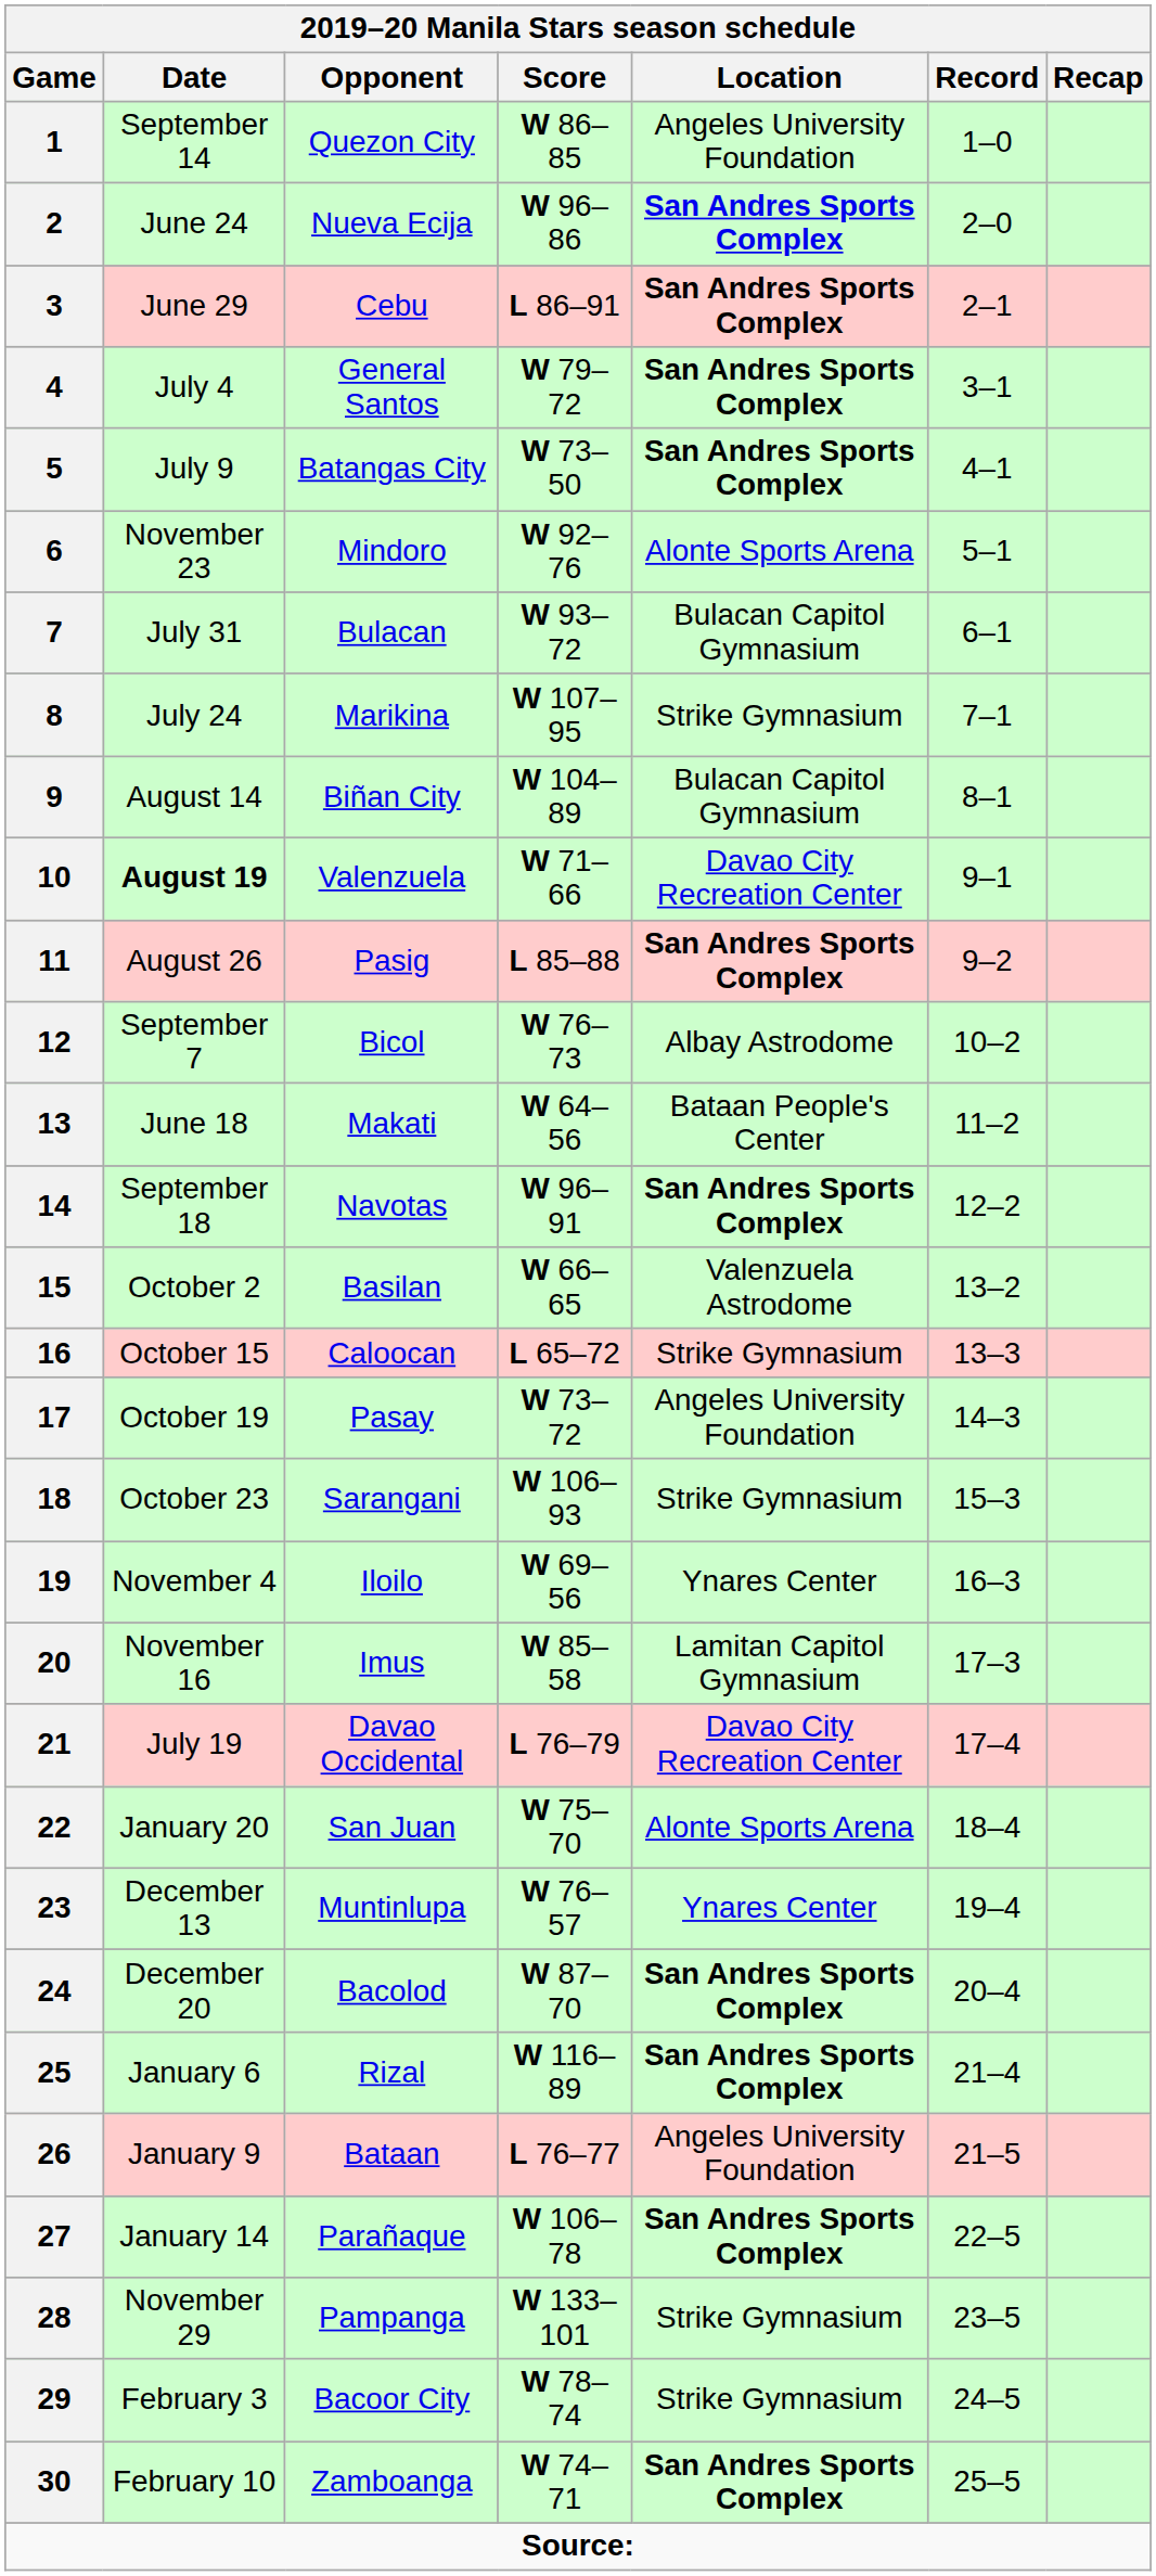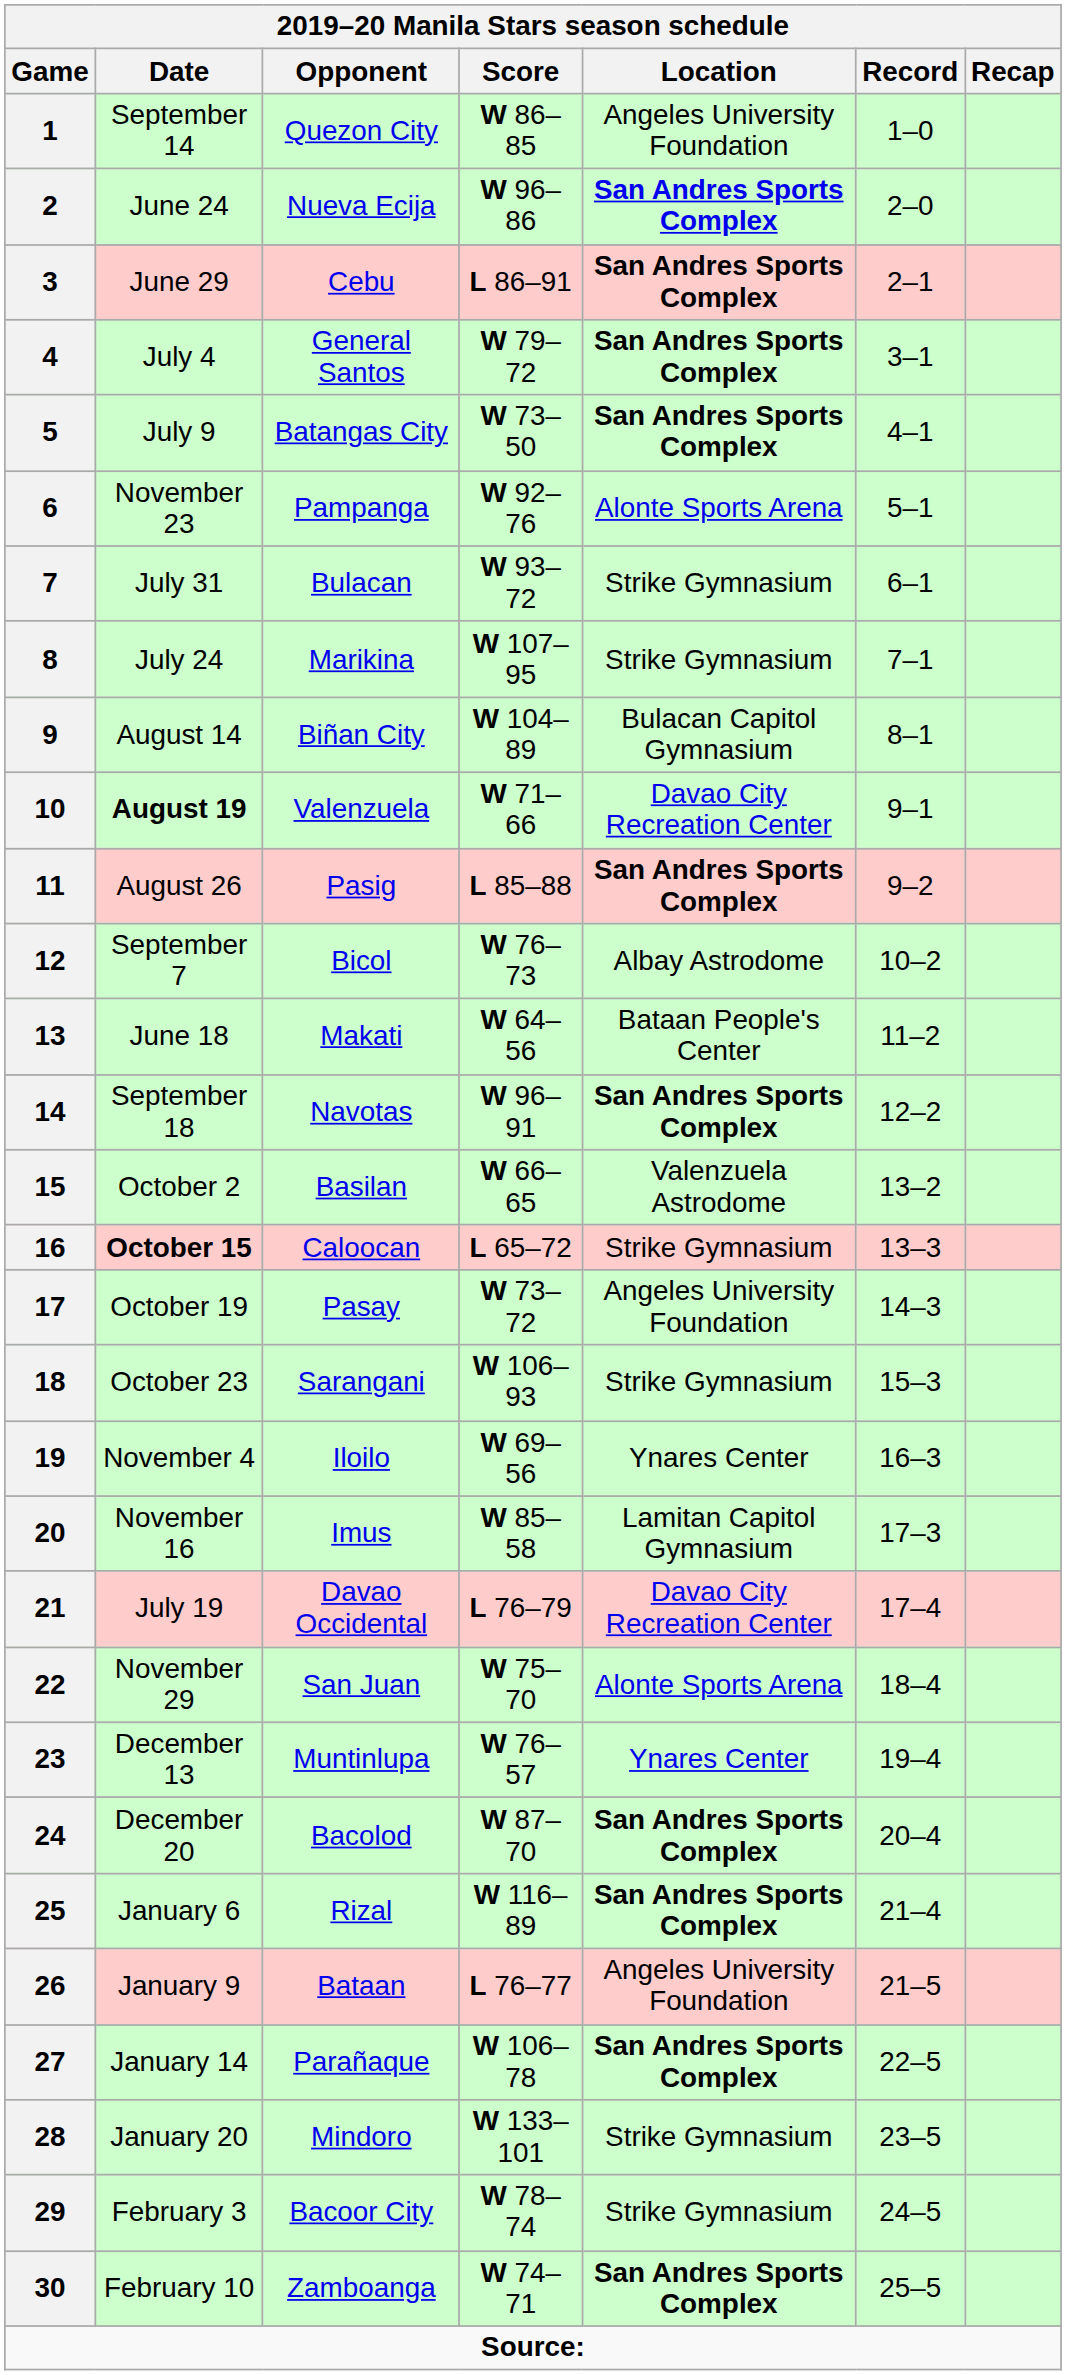6 | Opponent: Mindoro -> Pampanga
7 | Location: Bulacan Capitol Gymnasium -> Strike Gymnasium
16 | Date: normal -> bold
22 | Date: January 20 -> November 29
28 | Date: November 29 -> January 20
28 | Opponent: Pampanga -> Mindoro
